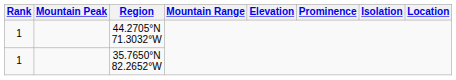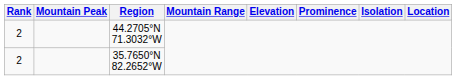44.2705°N 71.3032°W | Rank: 1 -> 2
35.7650°N 82.2652°W | Rank: 1 -> 2
